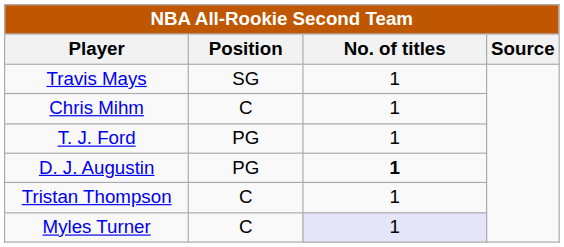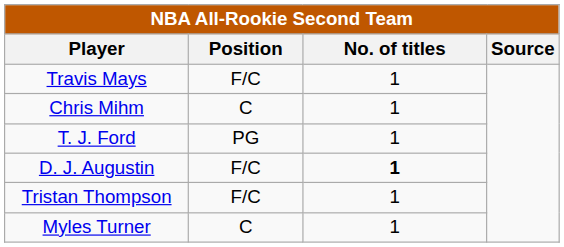Travis Mays | Position: SG -> F/C
D. J. Augustin | Position: PG -> F/C
Tristan Thompson | Position: C -> F/C
Myles Turner | No. of titles: lavender background -> no background
